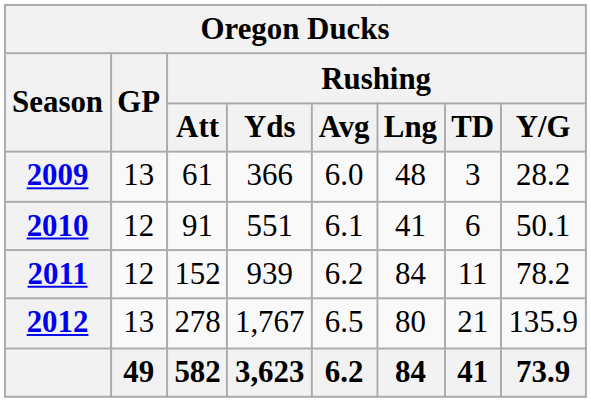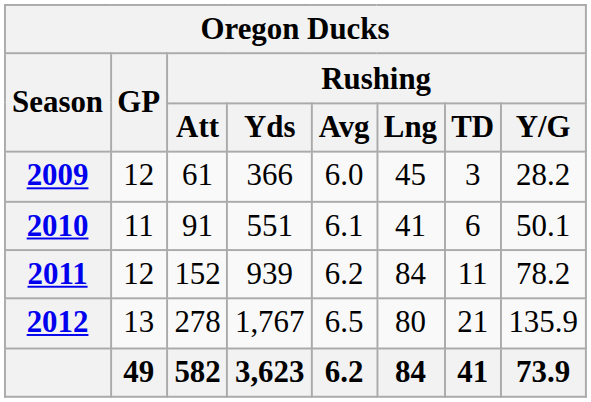2009 | GP: 13 -> 12
2009 | Rushing / Lng: 48 -> 45
2010 | GP: 12 -> 11
